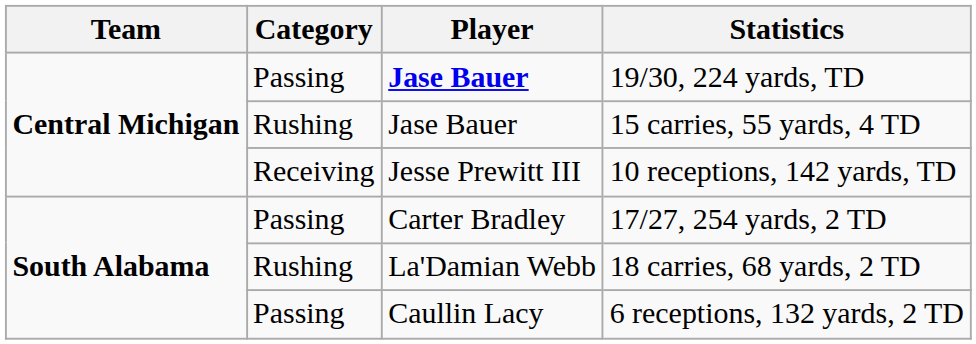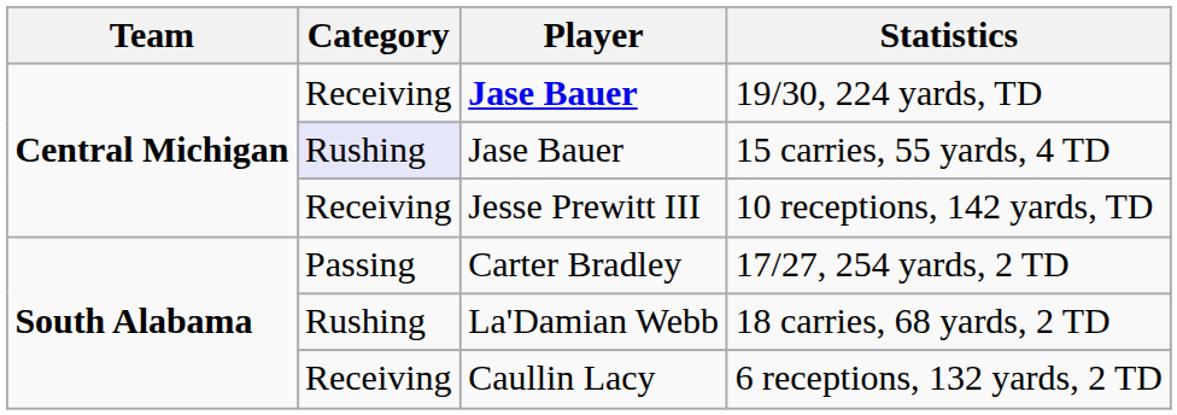19/30, 224 yards, TD | Category: Passing -> Receiving
15 carries, 55 yards, 4 TD | Category: no background -> lavender background
6 receptions, 132 yards, 2 TD | Category: Passing -> Receiving
